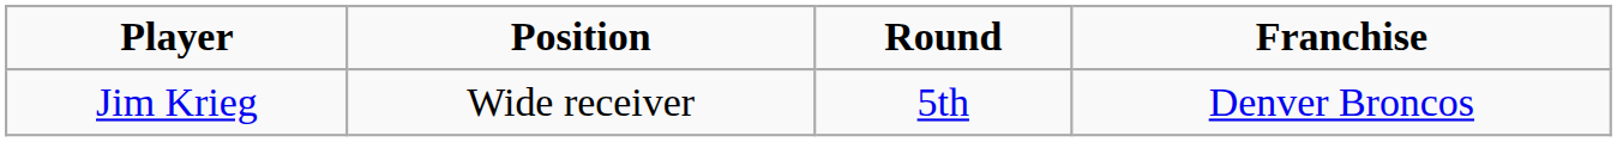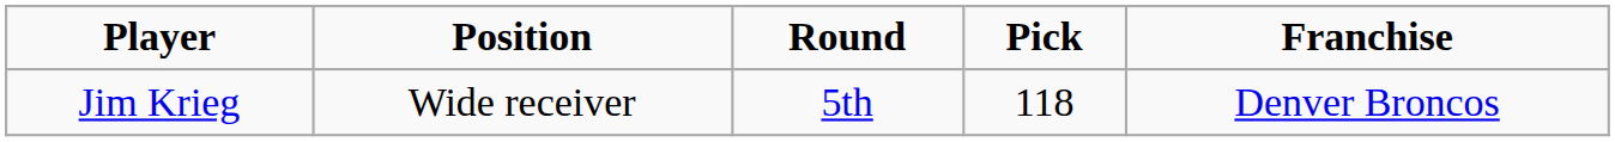+ column: Pick | 118
